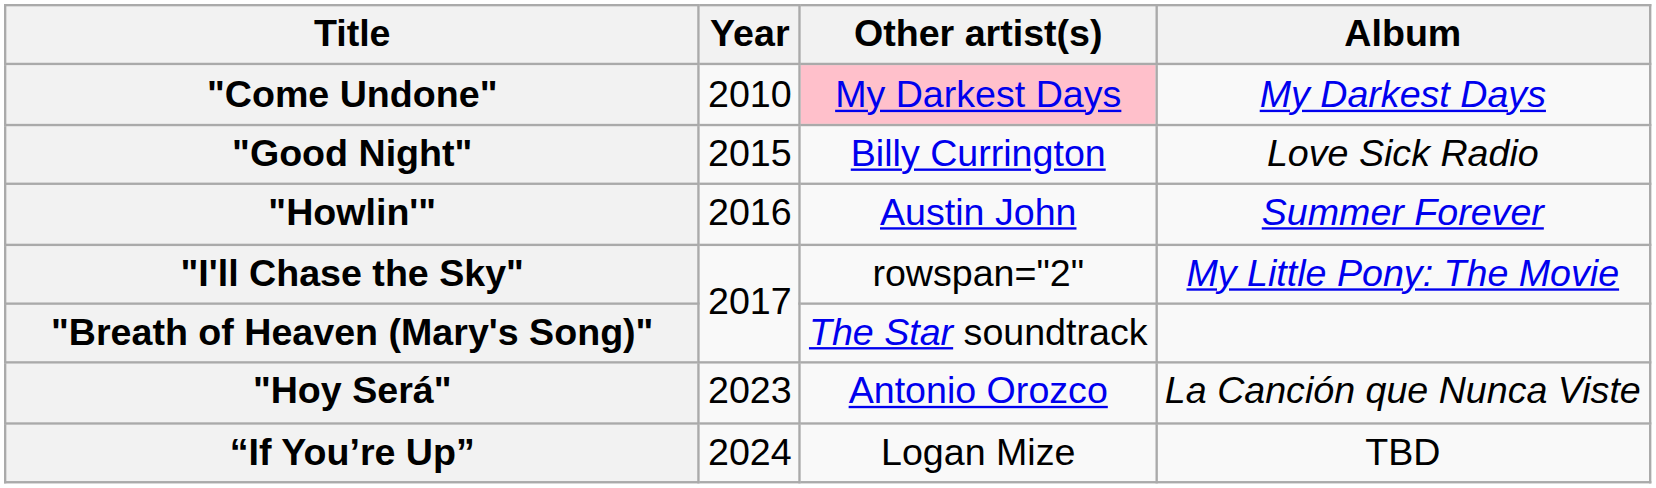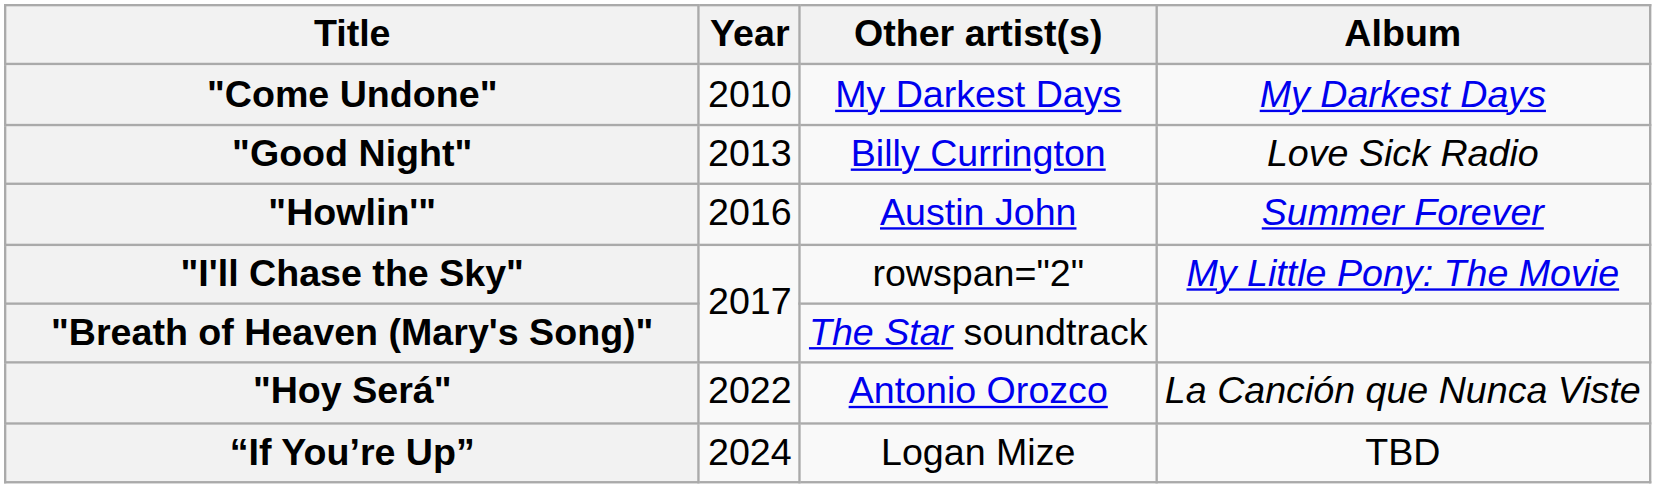"Come Undone" | Other artist(s): pink background -> no background
"Good Night" | Year: 2015 -> 2013
"Hoy Será" | Year: 2023 -> 2022
